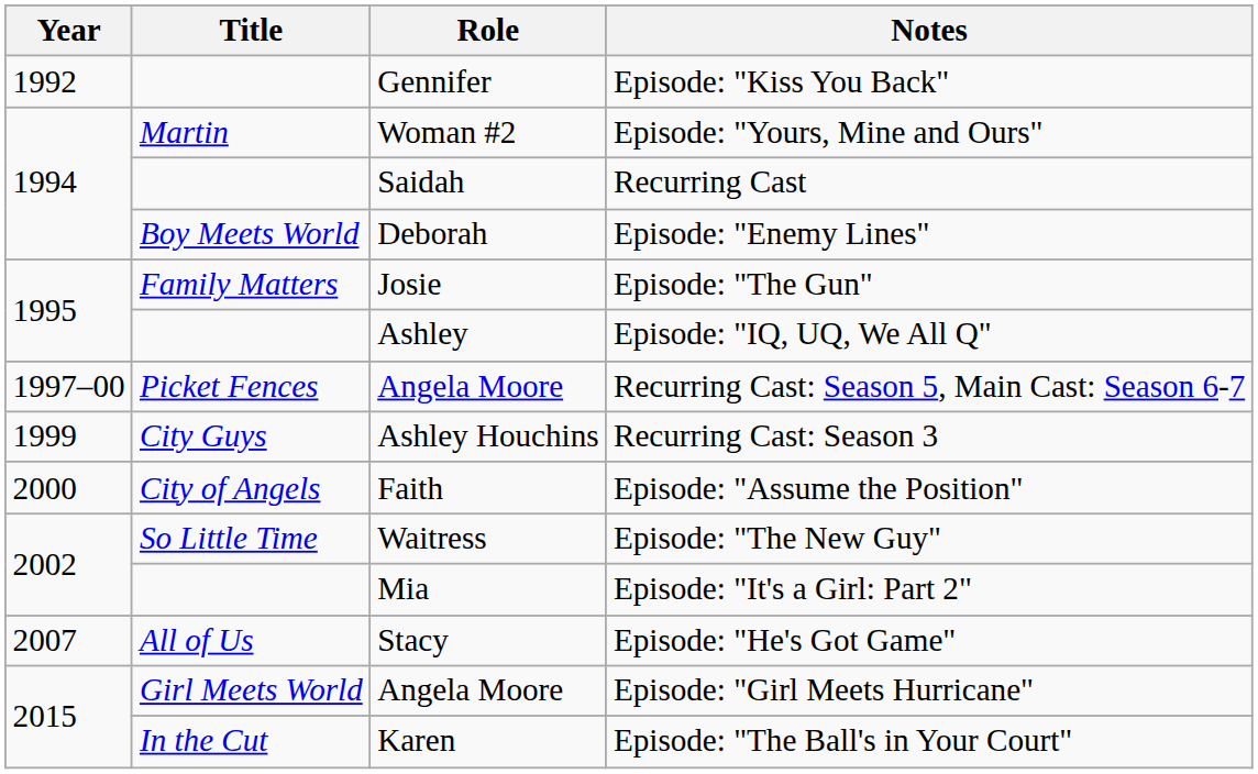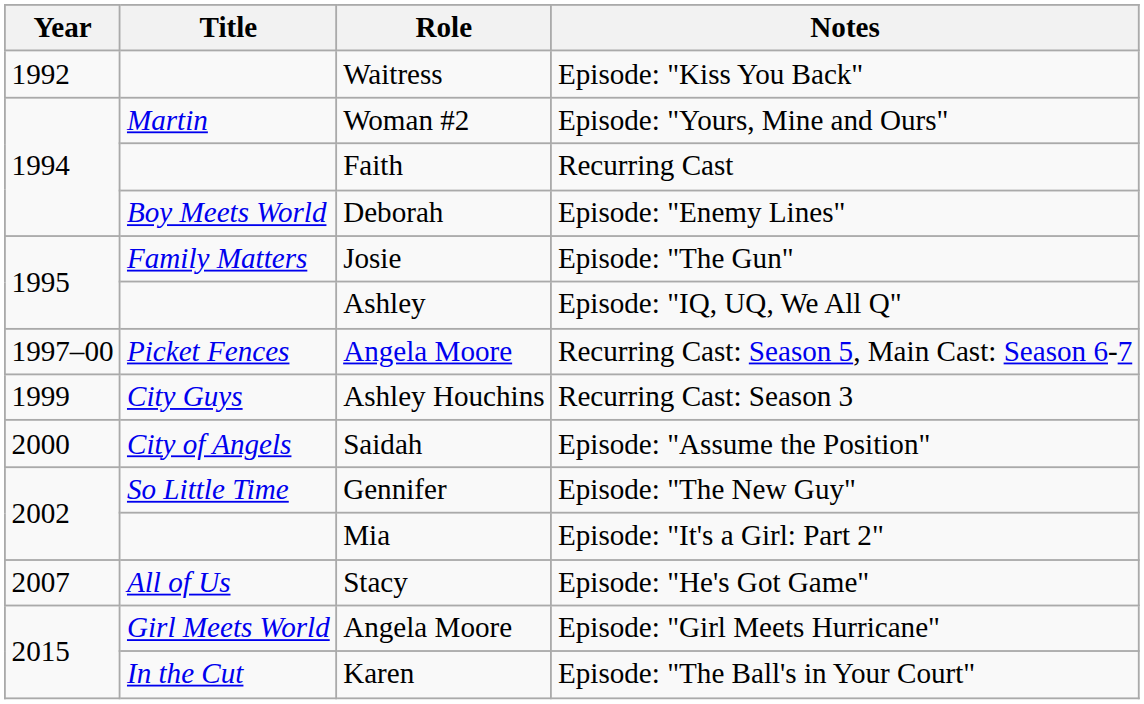Episode: "Kiss You Back" | Role: Gennifer -> Waitress
Recurring Cast | Role: Saidah -> Faith
Episode: "Assume the Position" | Role: Faith -> Saidah
Episode: "The New Guy" | Role: Waitress -> Gennifer
